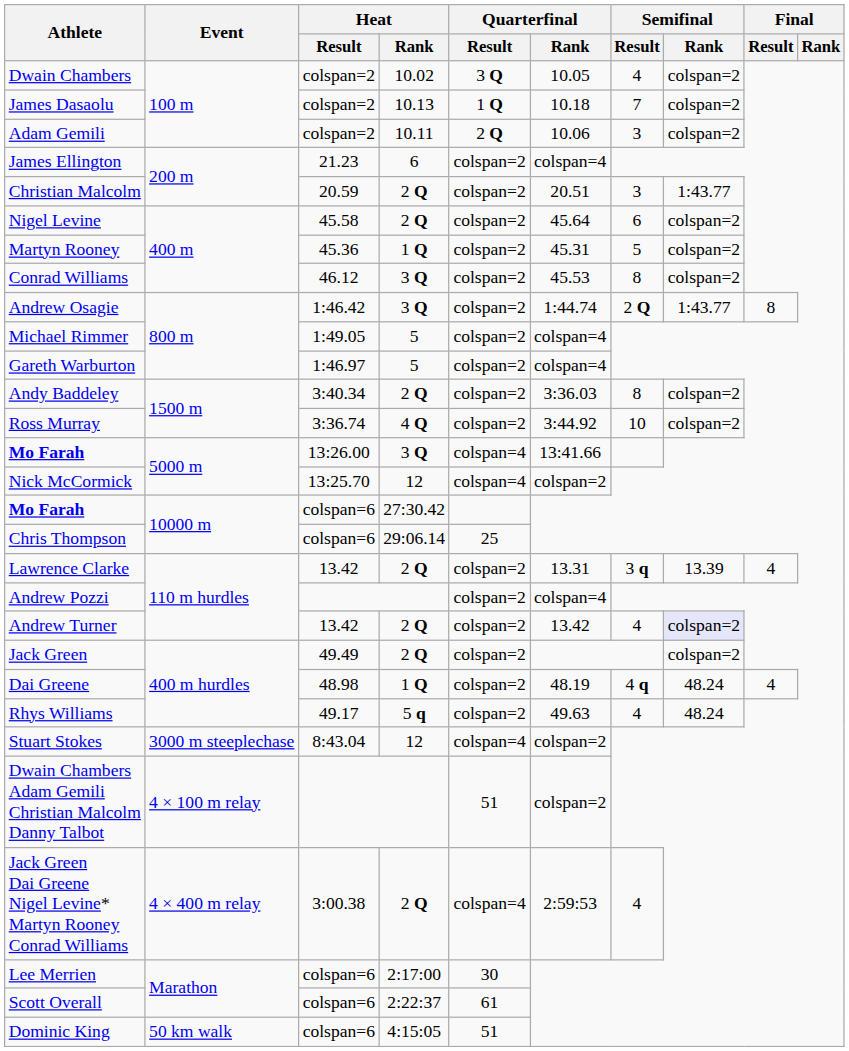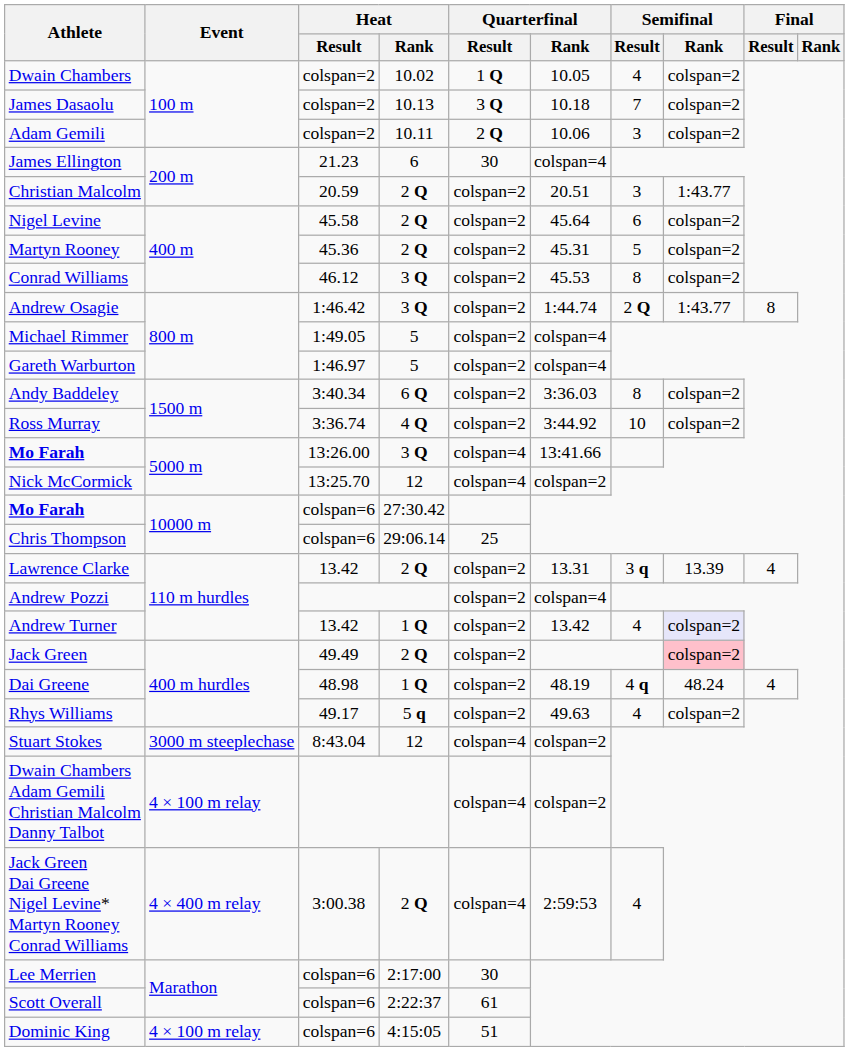Dwain Chambers | Quarterfinal / Result: 3 Q -> 1 Q
James Dasaolu | Quarterfinal / Result: 1 Q -> 3 Q
James Ellington | Quarterfinal / Result: colspan=2 -> 30
Martyn Rooney | Heat / Rank: 1 Q -> 2 Q
Andy Baddeley | Heat / Rank: 2 Q -> 6 Q
Andrew Turner | Heat / Rank: 2 Q -> 1 Q
Jack Green | Semifinal / Rank: no background -> pink background
Rhys Williams | Semifinal / Rank: 48.24 -> colspan=2
Dwain Chambers Adam Gemili Christian Malcolm Danny Talbot | Quarterfinal / Result: 51 -> colspan=4
Dominic King | Event: 50 km walk -> 4 × 100 m relay
